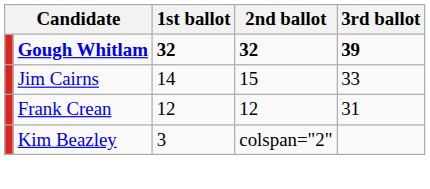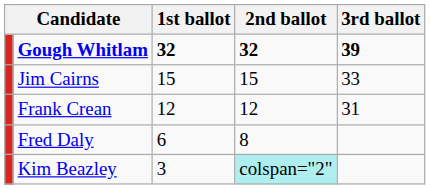Jim Cairns | 1st ballot: 14 -> 15
+ row: Fred Daly | 6 | 8
Kim Beazley | 2nd ballot: no background -> paleturquoise background
